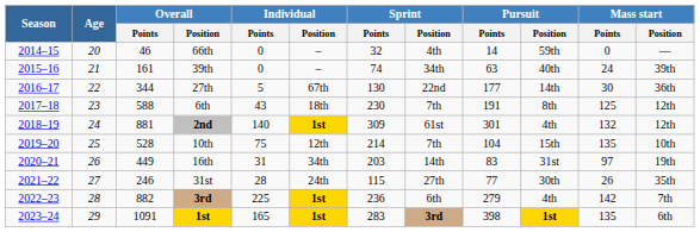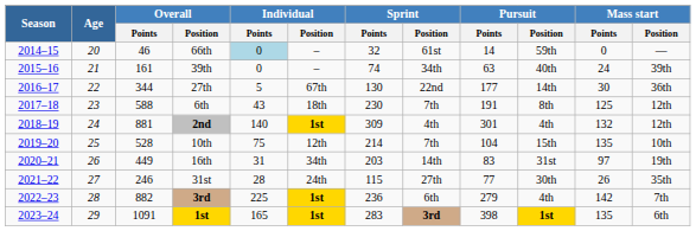66th | Individual / Points: no background -> lightblue background
66th | Sprint / Position: 4th -> 61st
2nd | Sprint / Position: 61st -> 4th
